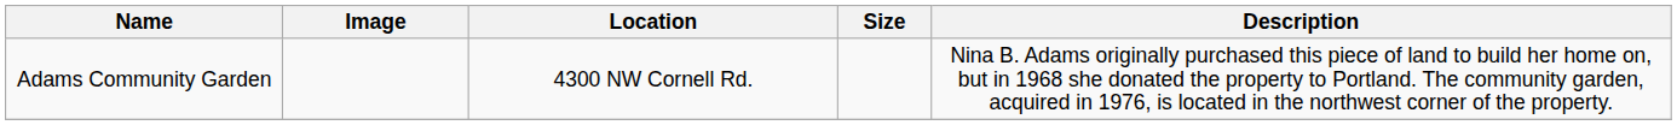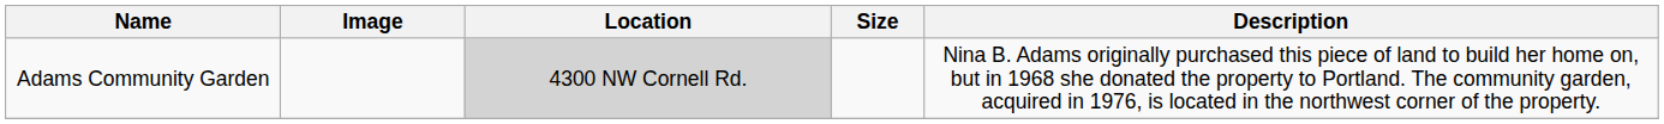Adams Community Garden | Location: no background -> lightgrey background
